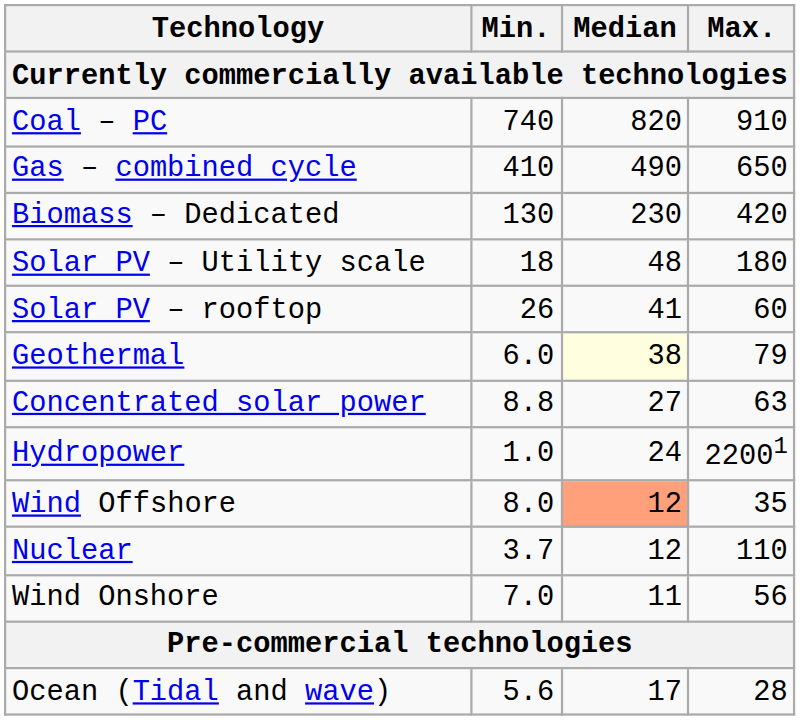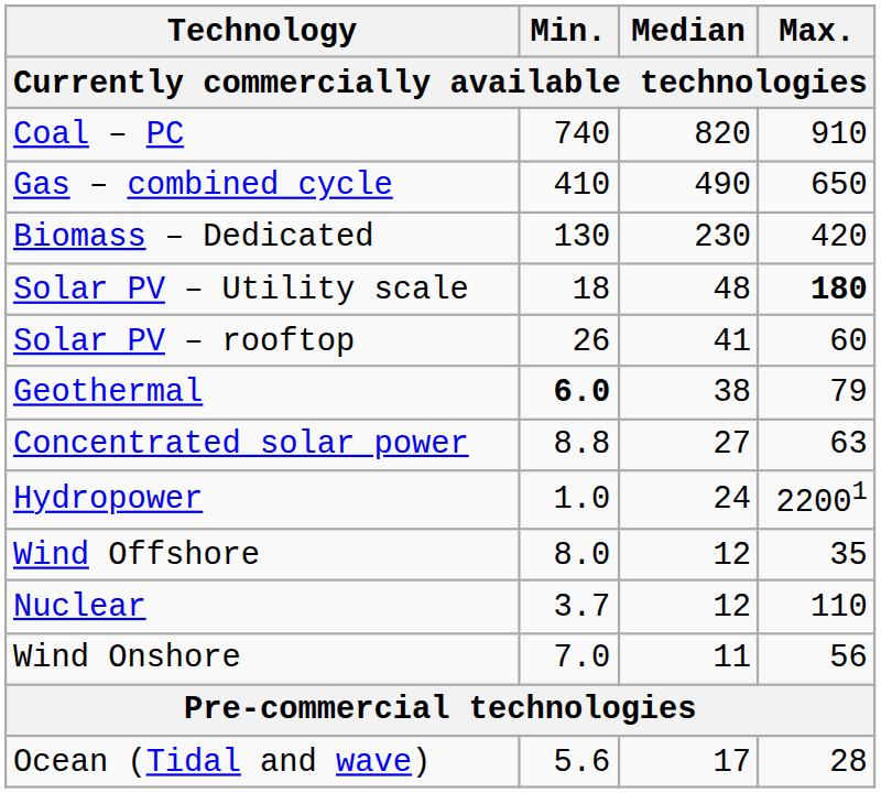Solar PV – Utility scale | Max.: normal -> bold
Geothermal | Min.: normal -> bold
Geothermal | Median: lightyellow background -> no background
Wind Offshore | Median: lightsalmon background -> no background
